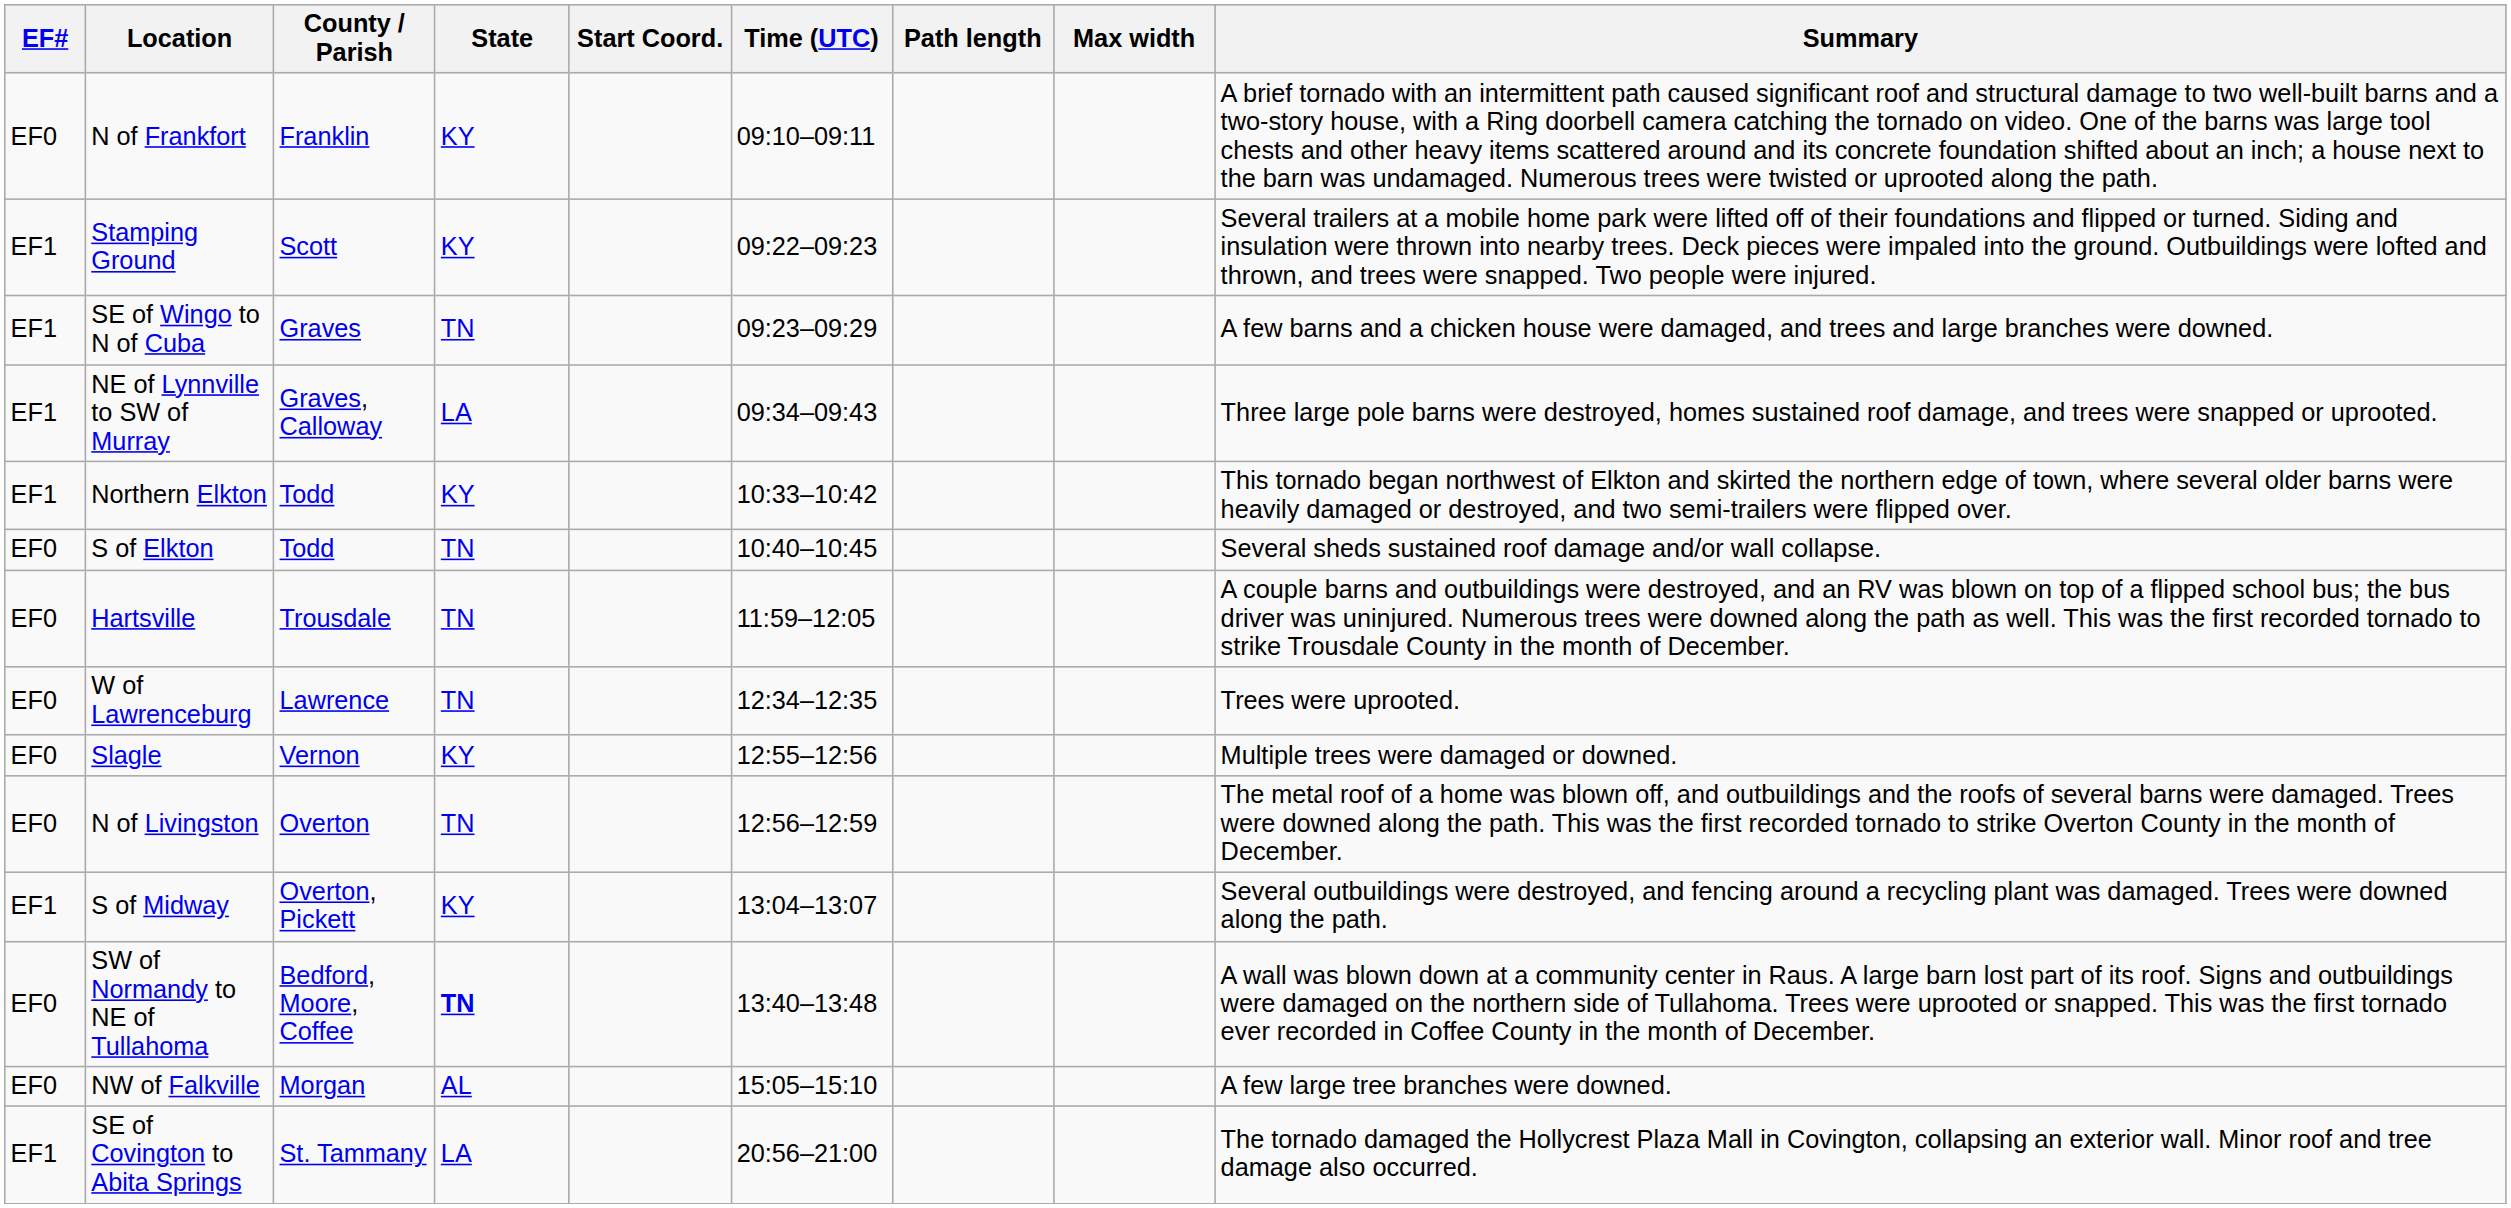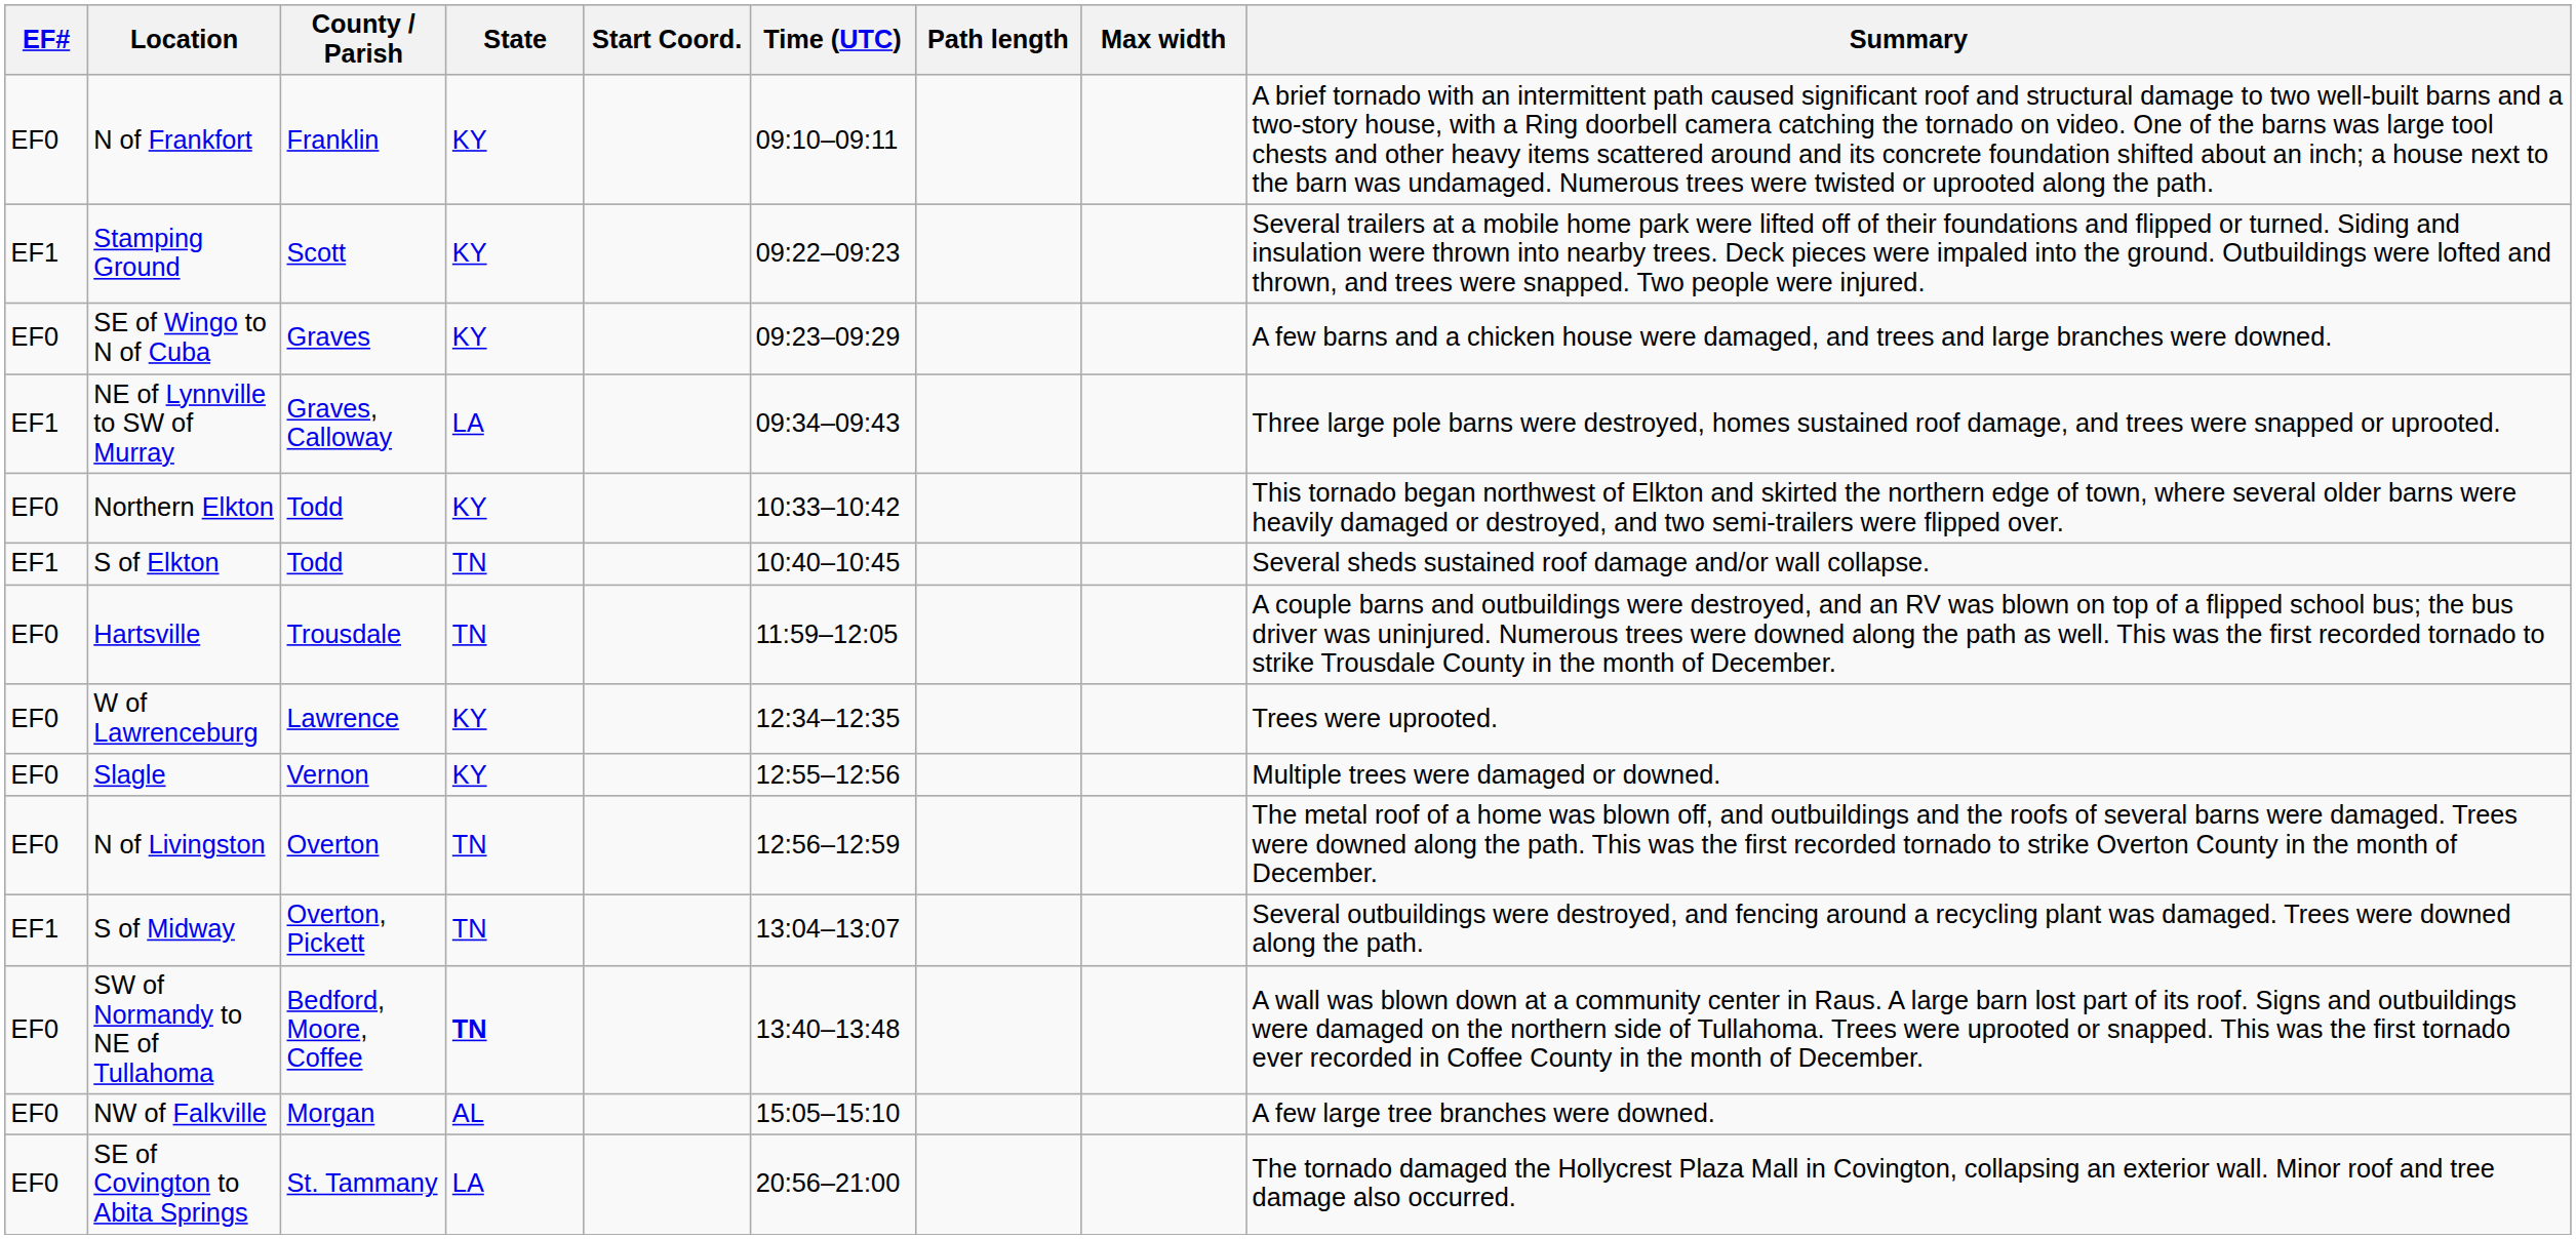SE of Wingo to N of Cuba | EF#: EF1 -> EF0
SE of Wingo to N of Cuba | State: TN -> KY
Northern Elkton | EF#: EF1 -> EF0
S of Elkton | EF#: EF0 -> EF1
W of Lawrenceburg | State: TN -> KY
S of Midway | State: KY -> TN
SE of Covington to Abita Springs | EF#: EF1 -> EF0
